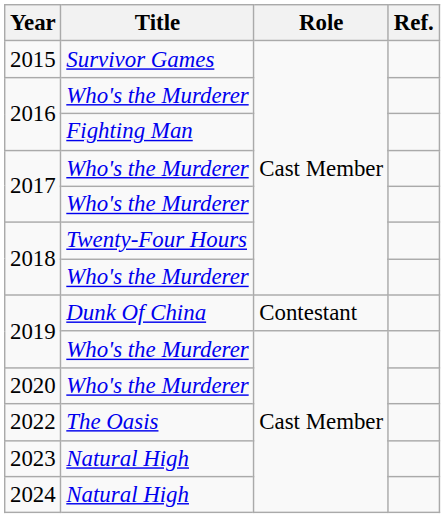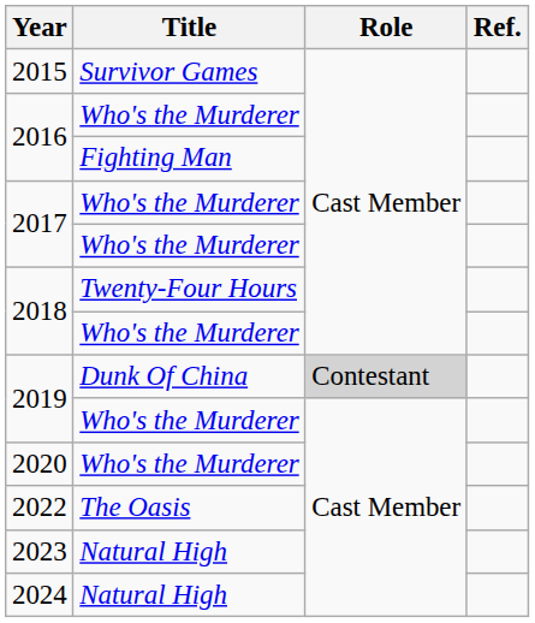2019 / Dunk Of China | Role: no background -> lightgrey background
